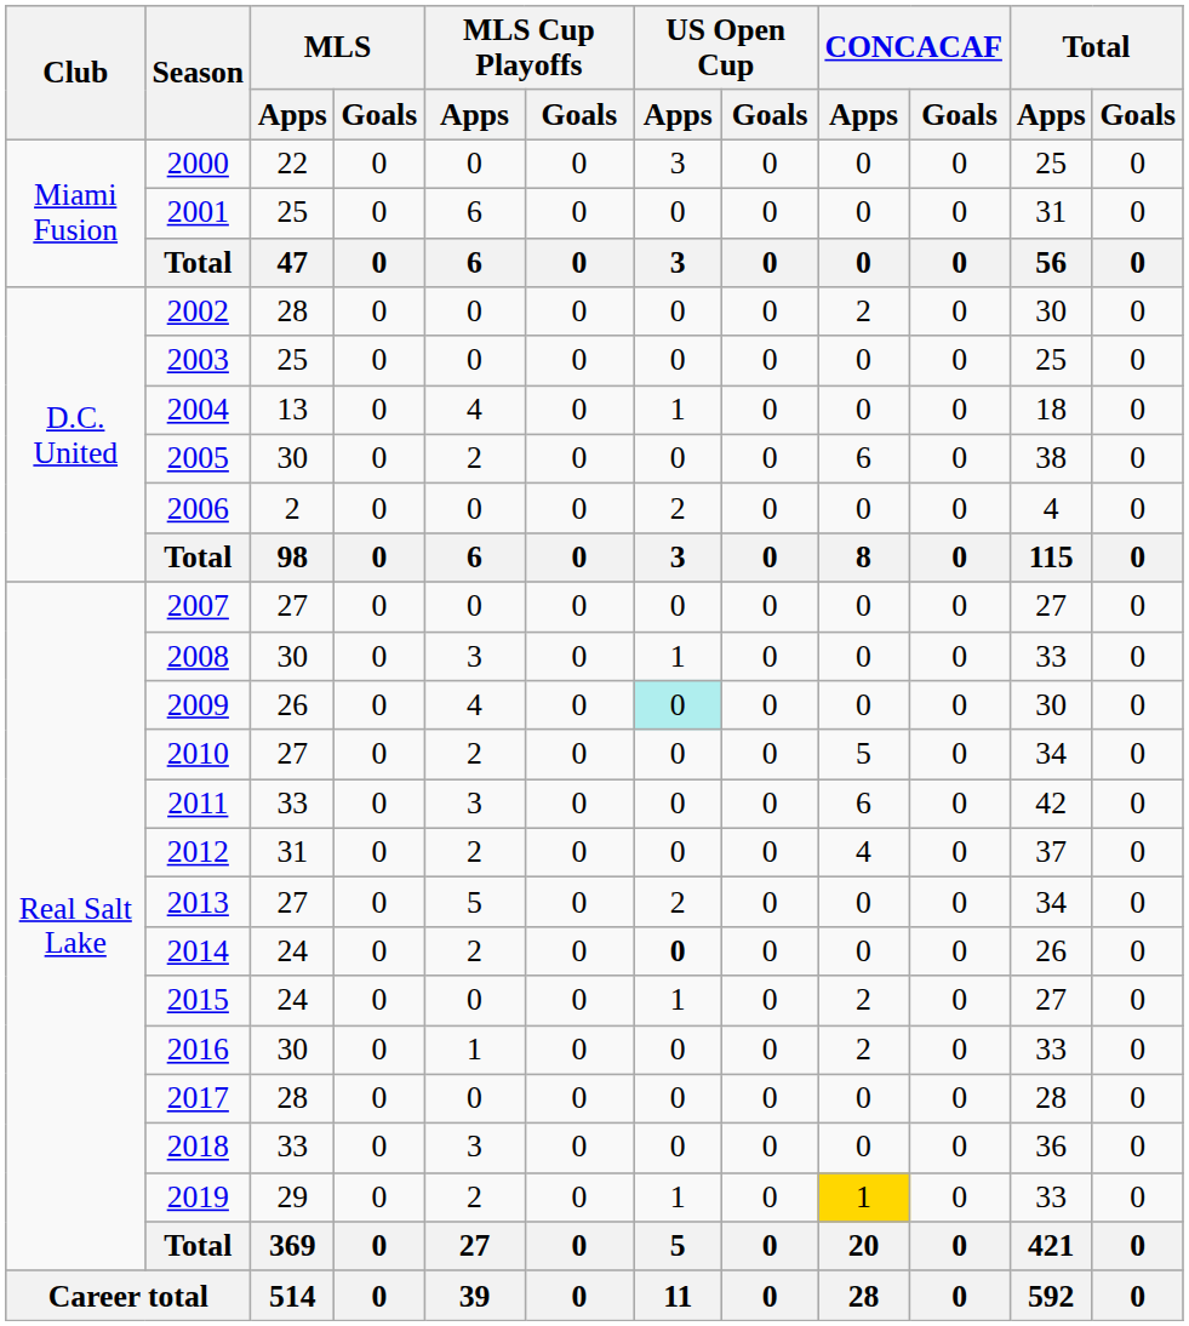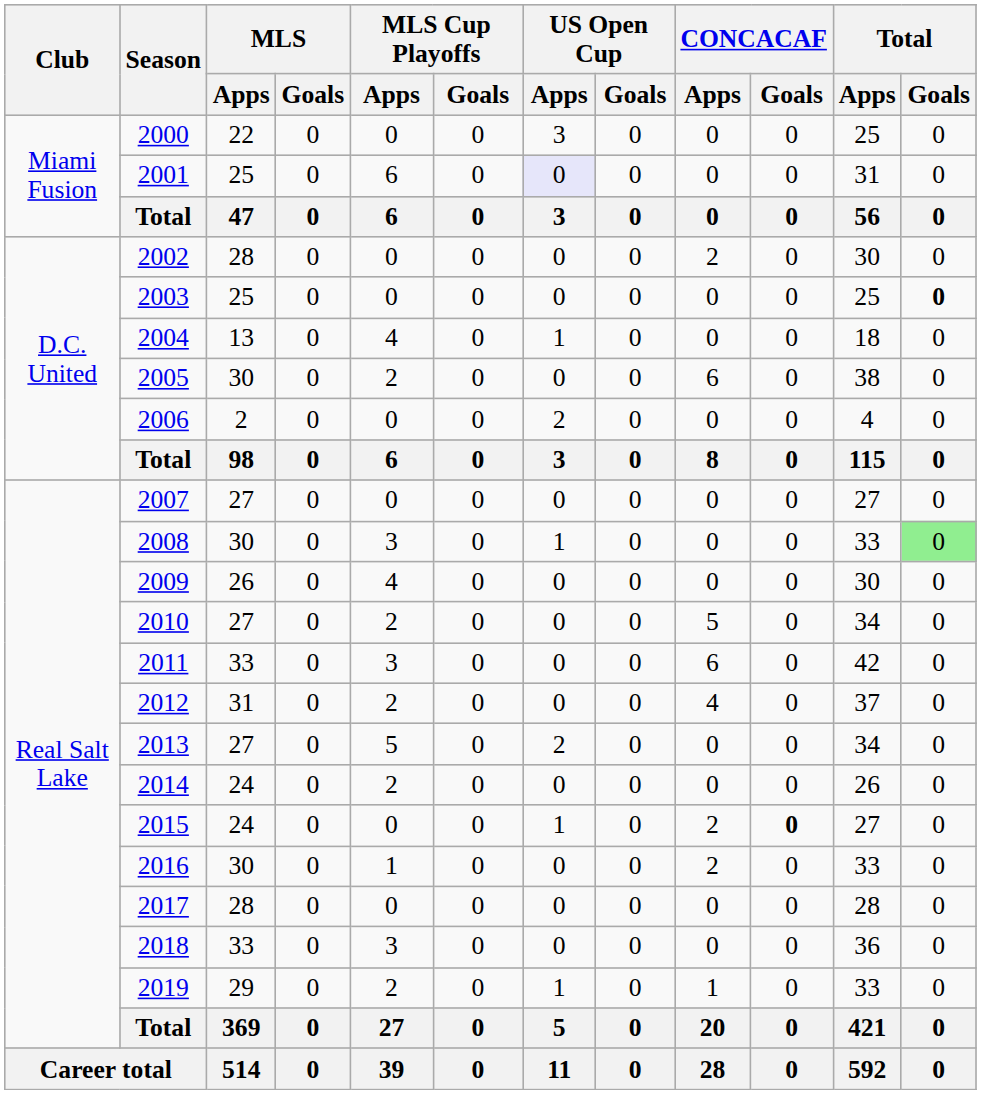2001 | US Open Cup / Apps: no background -> lavender background
2003 | Total / Goals: normal -> bold
2008 | Total / Goals: no background -> lightgreen background
2009 | US Open Cup / Apps: paleturquoise background -> no background
2014 | US Open Cup / Apps: bold -> normal
2015 | CONCACAF / Goals: normal -> bold
2019 | CONCACAF / Apps: gold background -> no background
